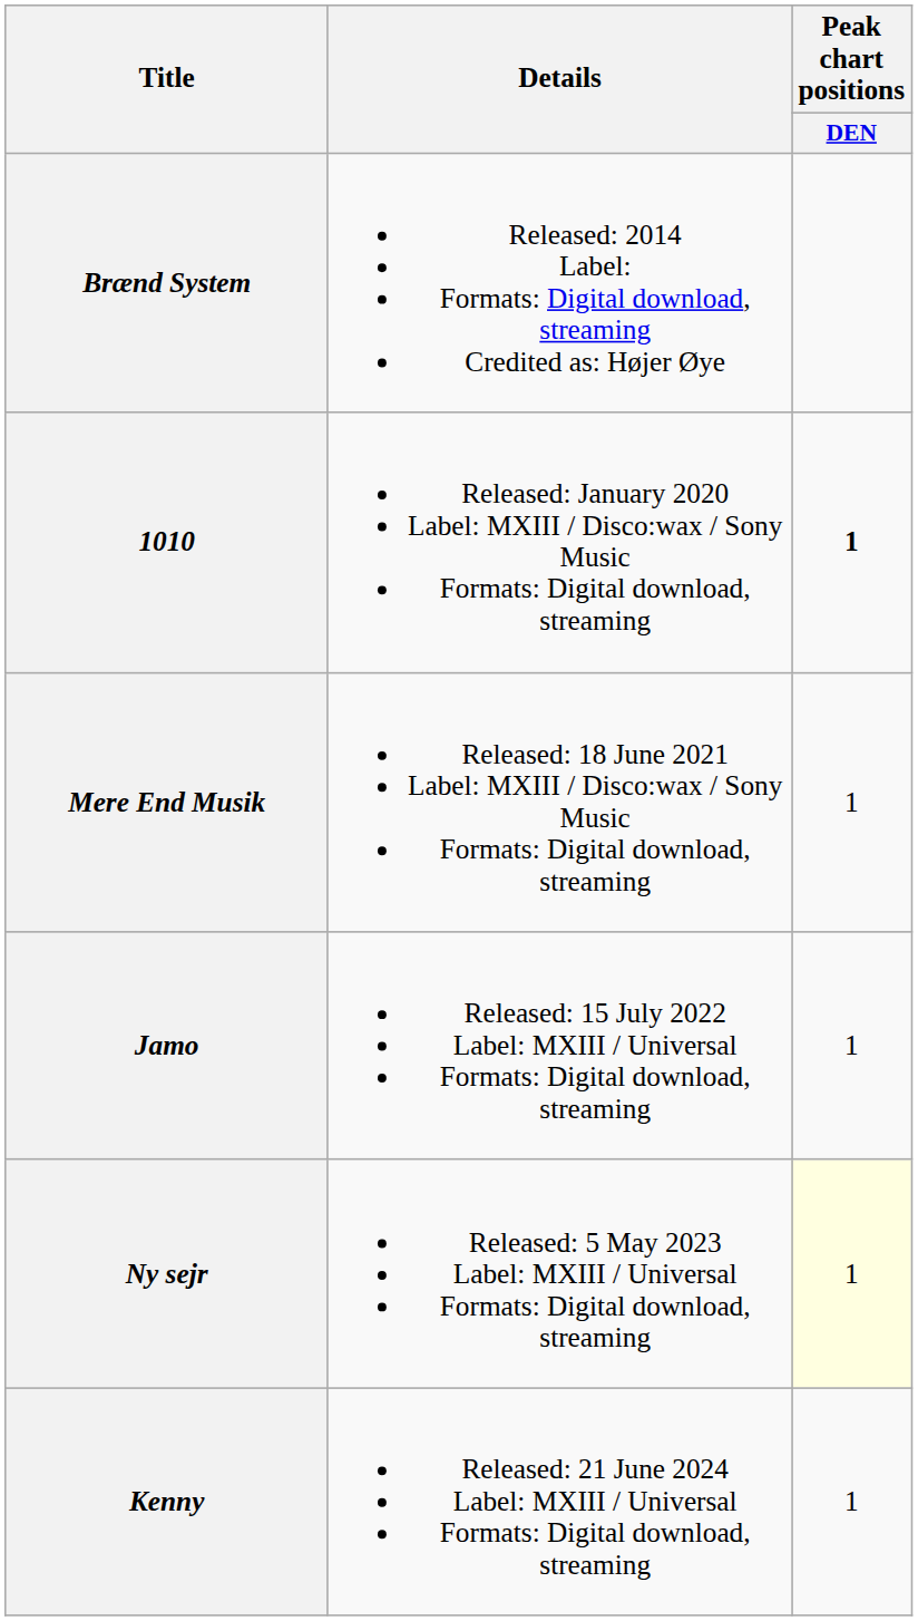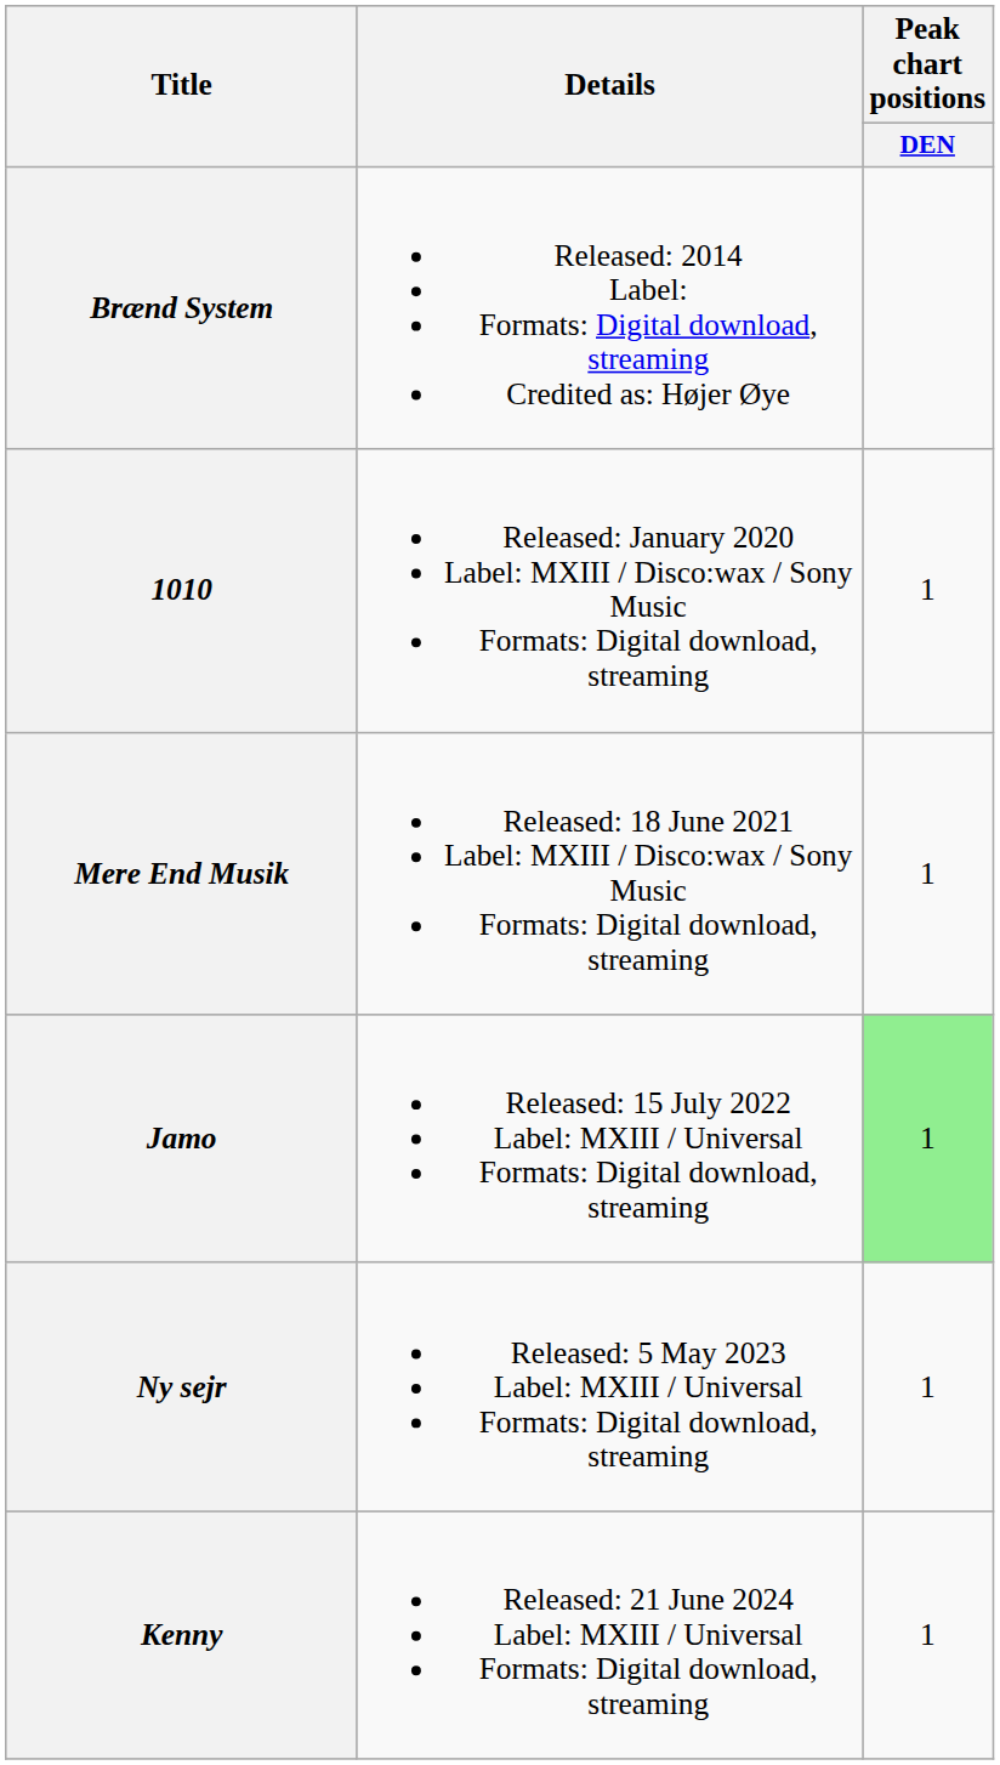1010 | Peak chart positions / DEN: bold -> normal
Jamo | Peak chart positions / DEN: no background -> lightgreen background
Ny sejr | Peak chart positions / DEN: lightyellow background -> no background
